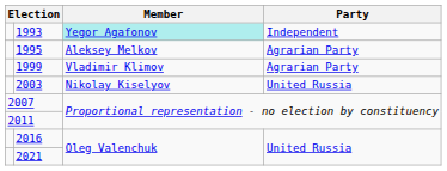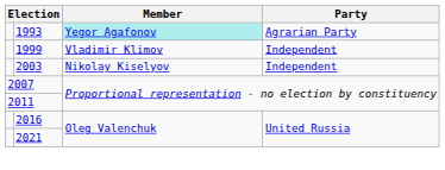1993 | Party: Independent -> Agrarian Party
- row: 1995 | Aleksey Melkov | Agrarian Party
1999 | Party: Agrarian Party -> Independent
2003 | Party: United Russia -> Independent
